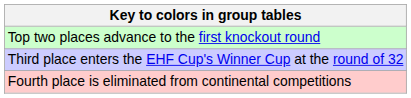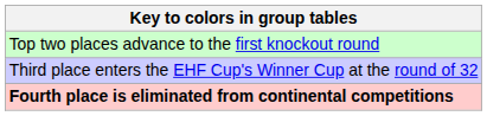row 4 | column 1: normal -> bold
